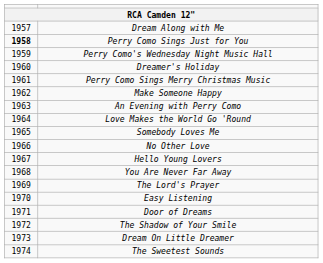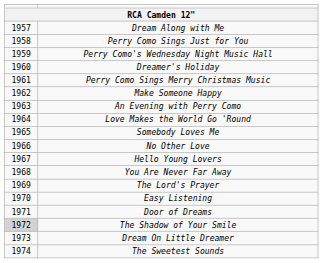Perry Como Sings Just for You | column 1: bold -> normal
The Shadow of Your Smile | column 1: no background -> lightgrey background
